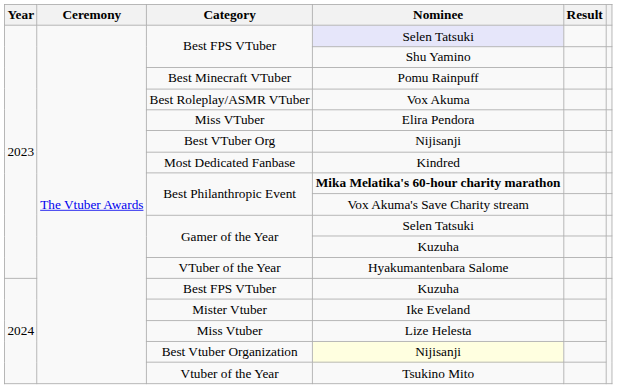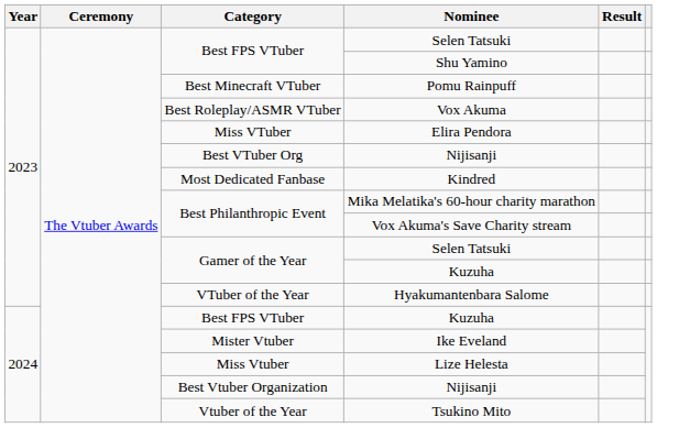Best FPS VTuber / Selen Tatsuki | Nominee: lavender background -> no background
Mika Melatika's 60-hour charity marathon | Nominee: bold -> normal
Best Vtuber Organization / Nijisanji | Nominee: lightyellow background -> no background
